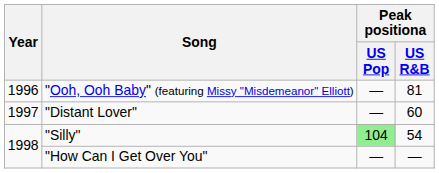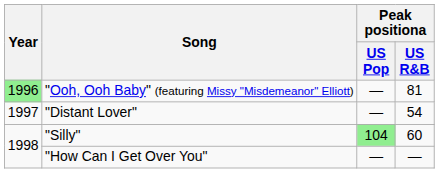"Ooh, Ooh Baby" (featuring Missy "Misdemeanor" Elliott) | Year: no background -> lightgreen background
"Distant Lover" | Peak positiona / US R&B: 60 -> 54
"Silly" | Peak positiona / US R&B: 54 -> 60
